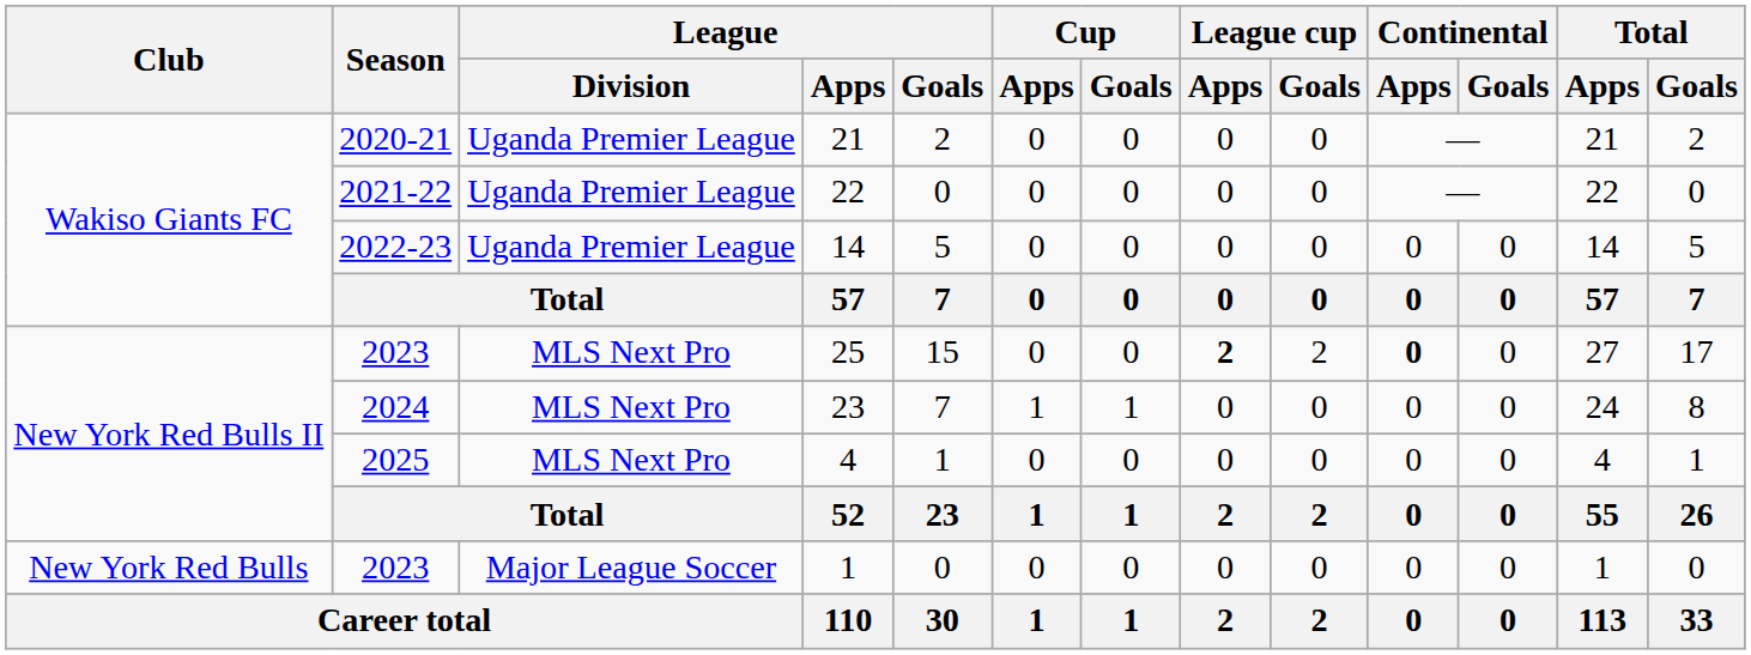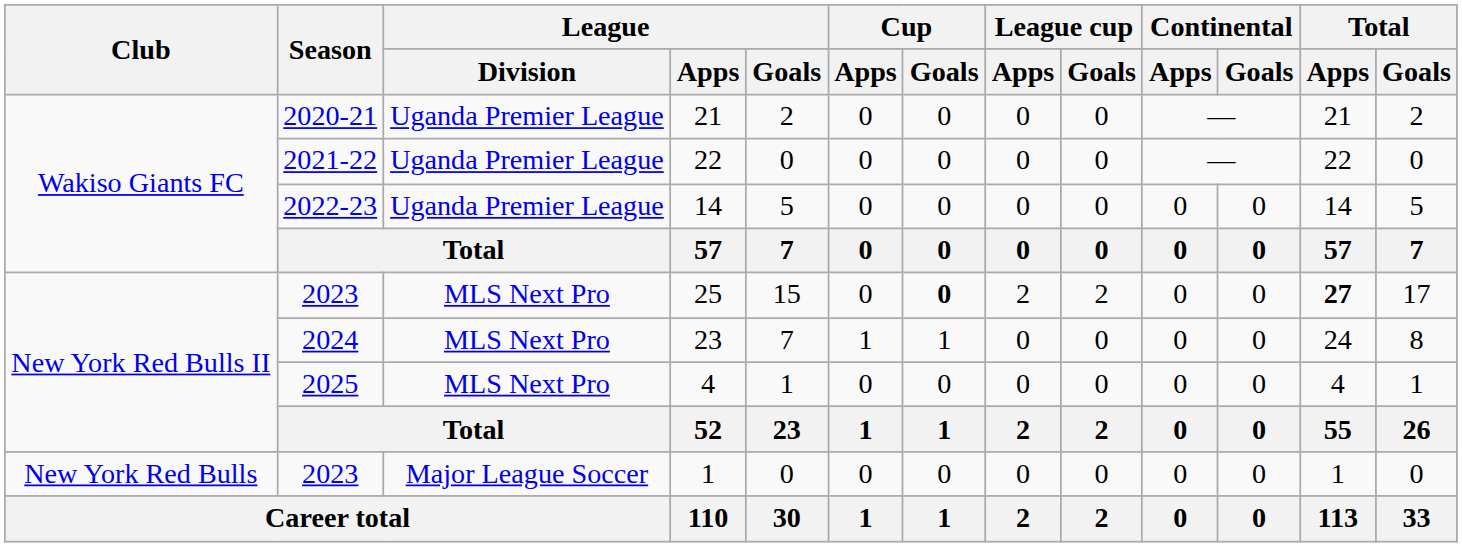25 | Cup / Goals: normal -> bold
25 | League cup / Apps: bold -> normal
25 | Continental / Apps: bold -> normal
25 | Total / Apps: normal -> bold
